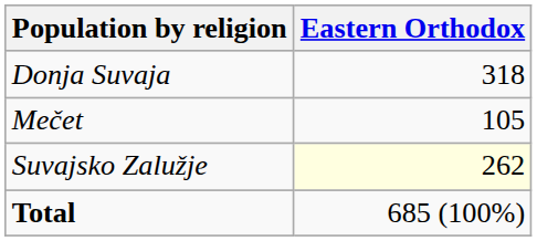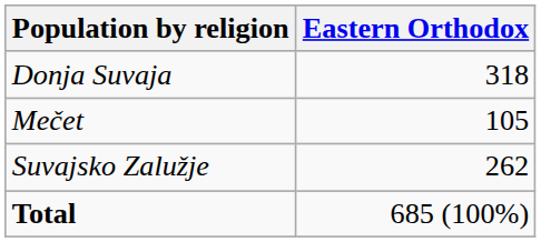Suvajsko Zalužje | Eastern Orthodox: lightyellow background -> no background
